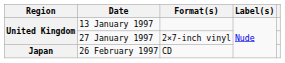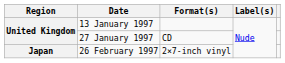27 January 1997 | Format(s): 2×7-inch vinyl -> CD
26 February 1997 | Format(s): CD -> 2×7-inch vinyl
